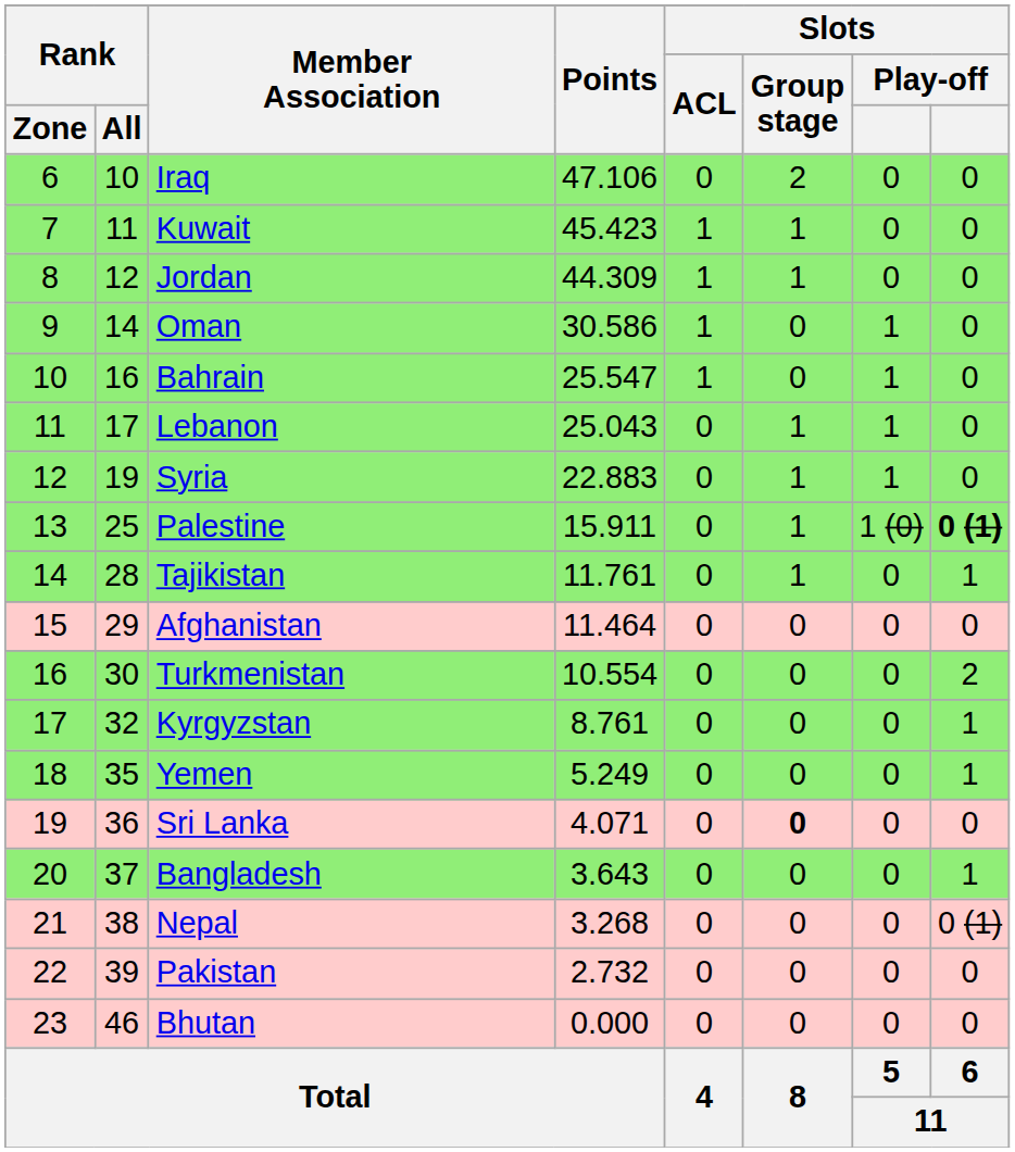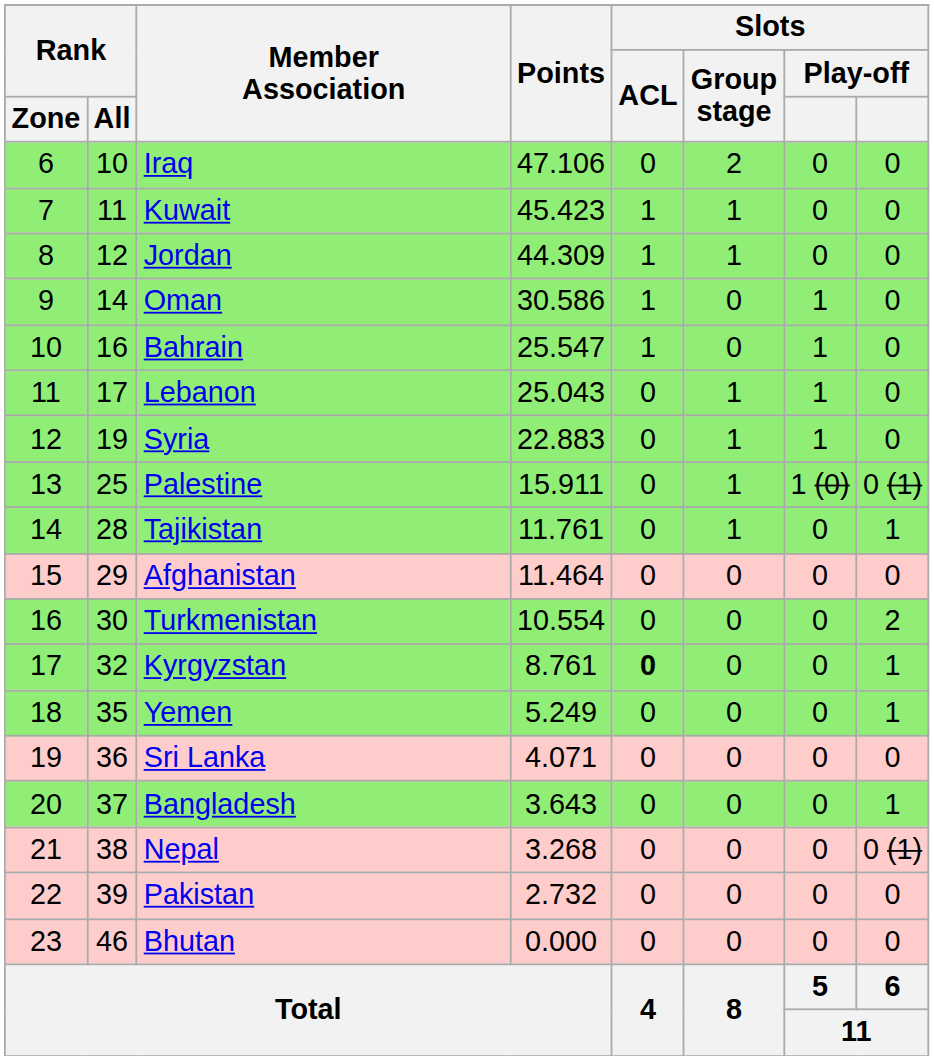Palestine | column 8: bold -> normal
Kyrgyzstan | Slots / ACL: normal -> bold
Sri Lanka | Slots / Group stage: bold -> normal
